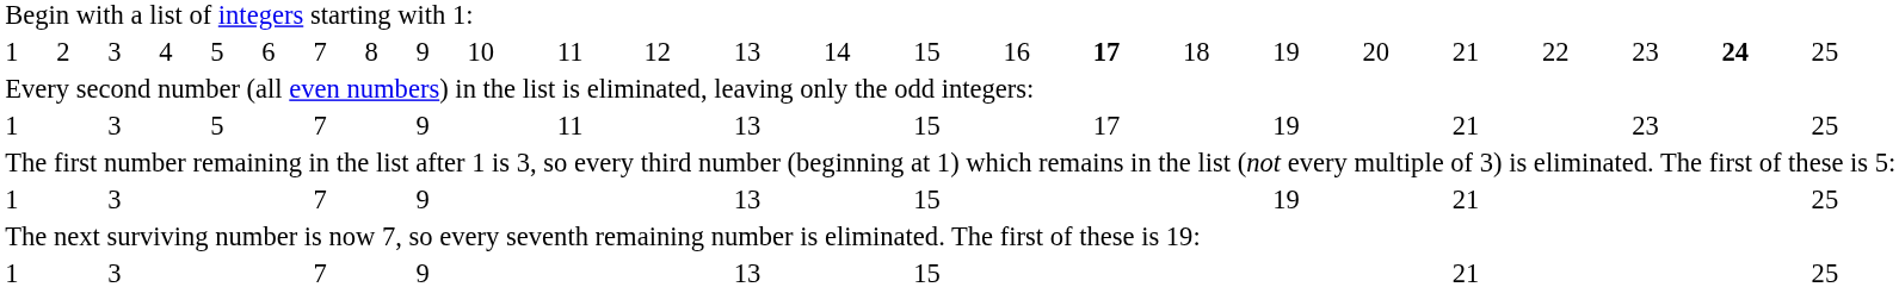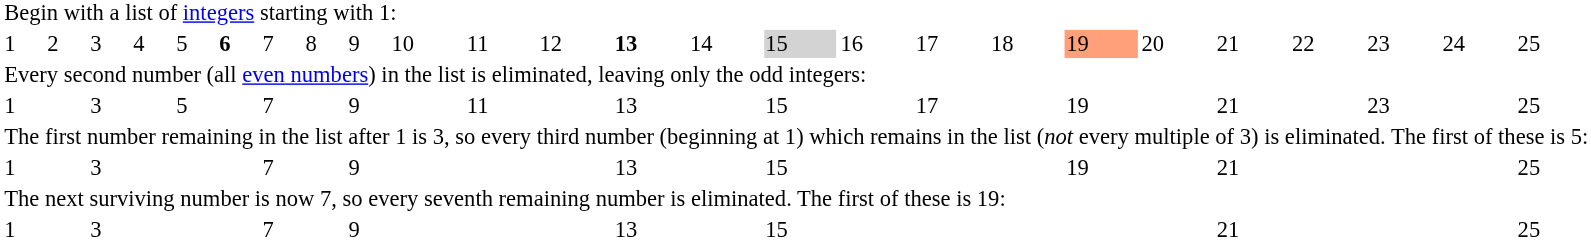2 | column 6: normal -> bold
2 | column 13: normal -> bold
2 | column 15: no background -> lightgrey background
2 | column 17: bold -> normal
2 | column 19: no background -> lightsalmon background
2 | column 24: bold -> normal
